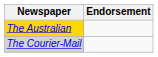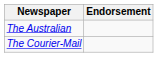The Australian | Newspaper: gold background -> no background
The Courier-Mail | Newspaper: lightgrey background -> no background
